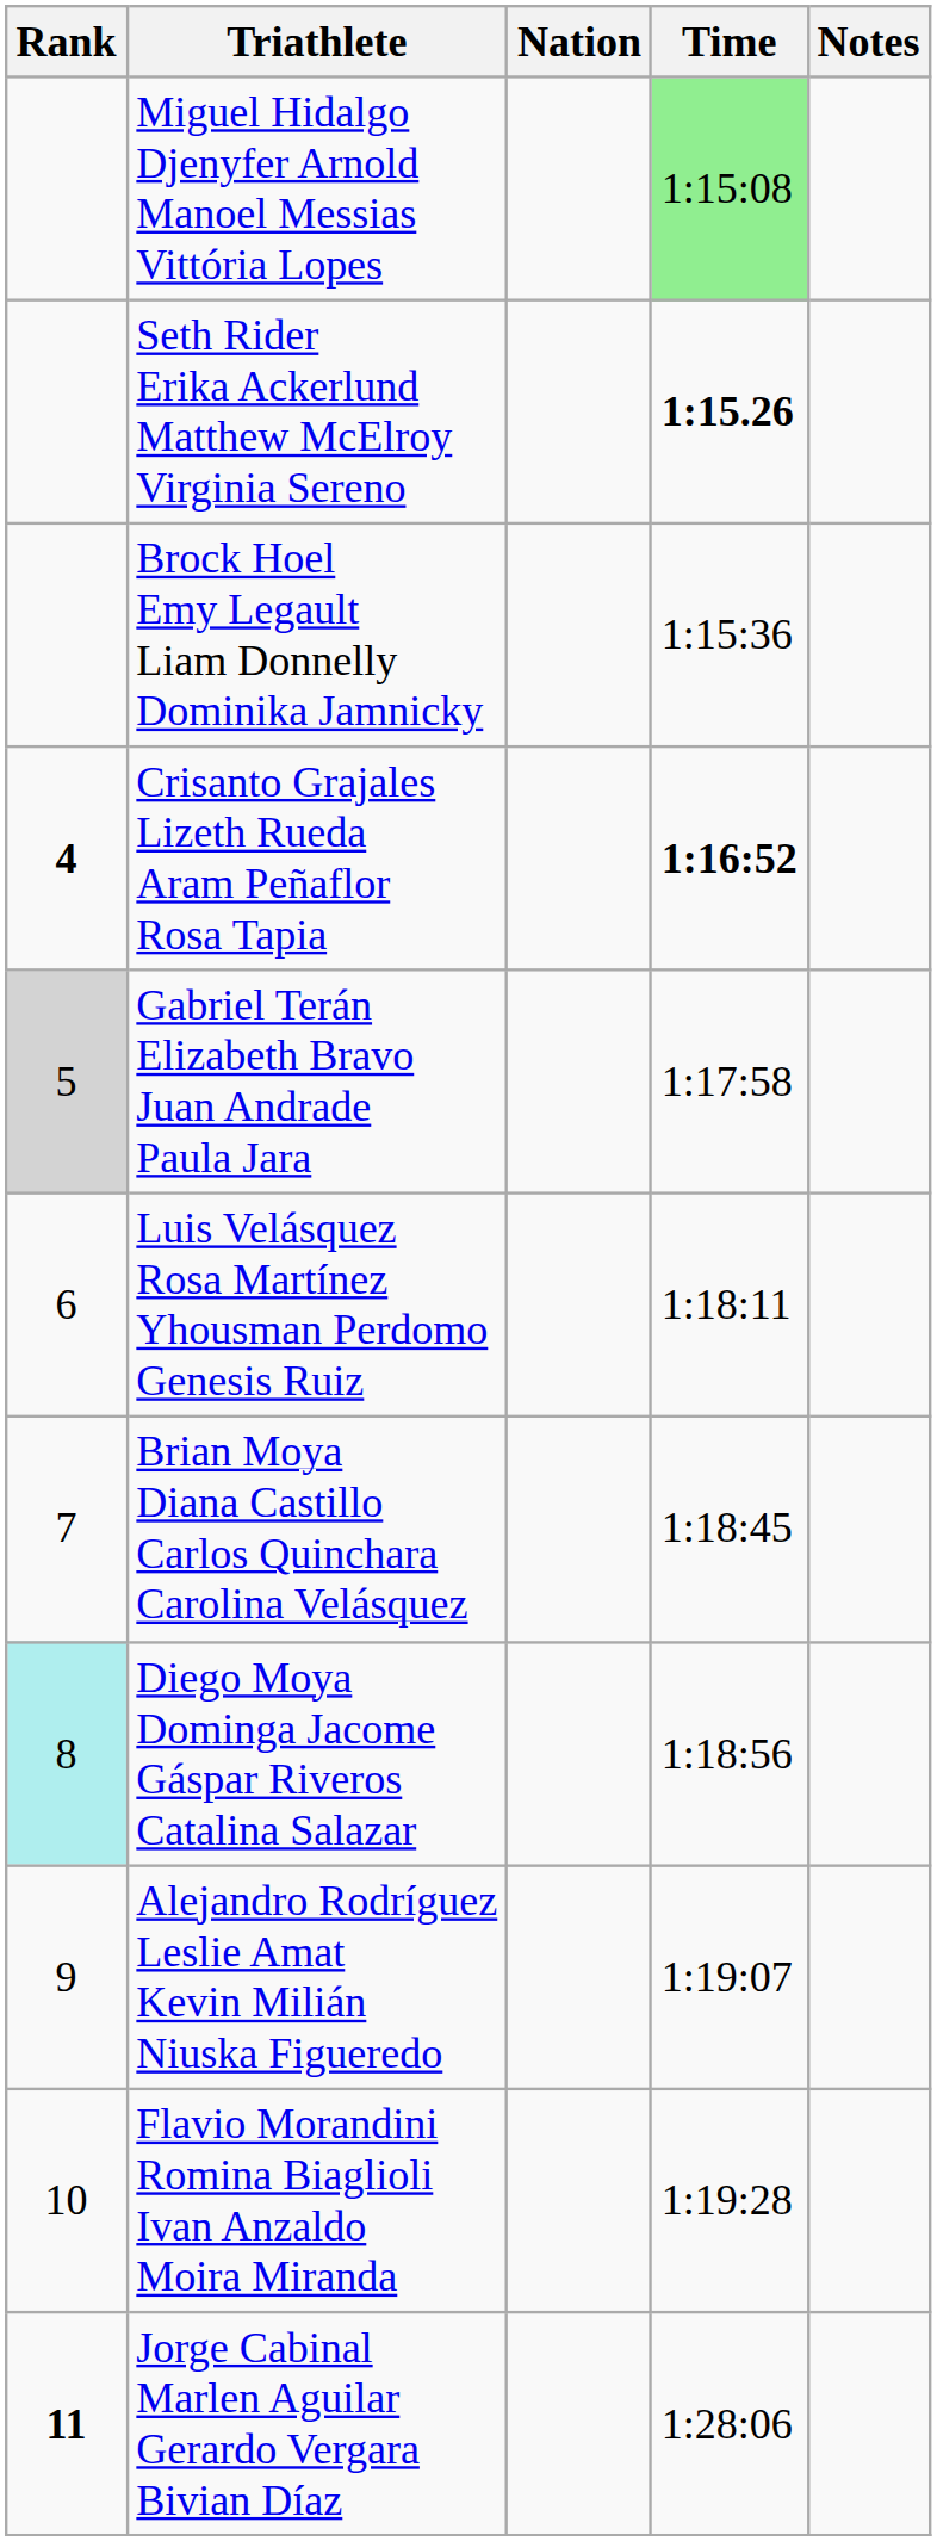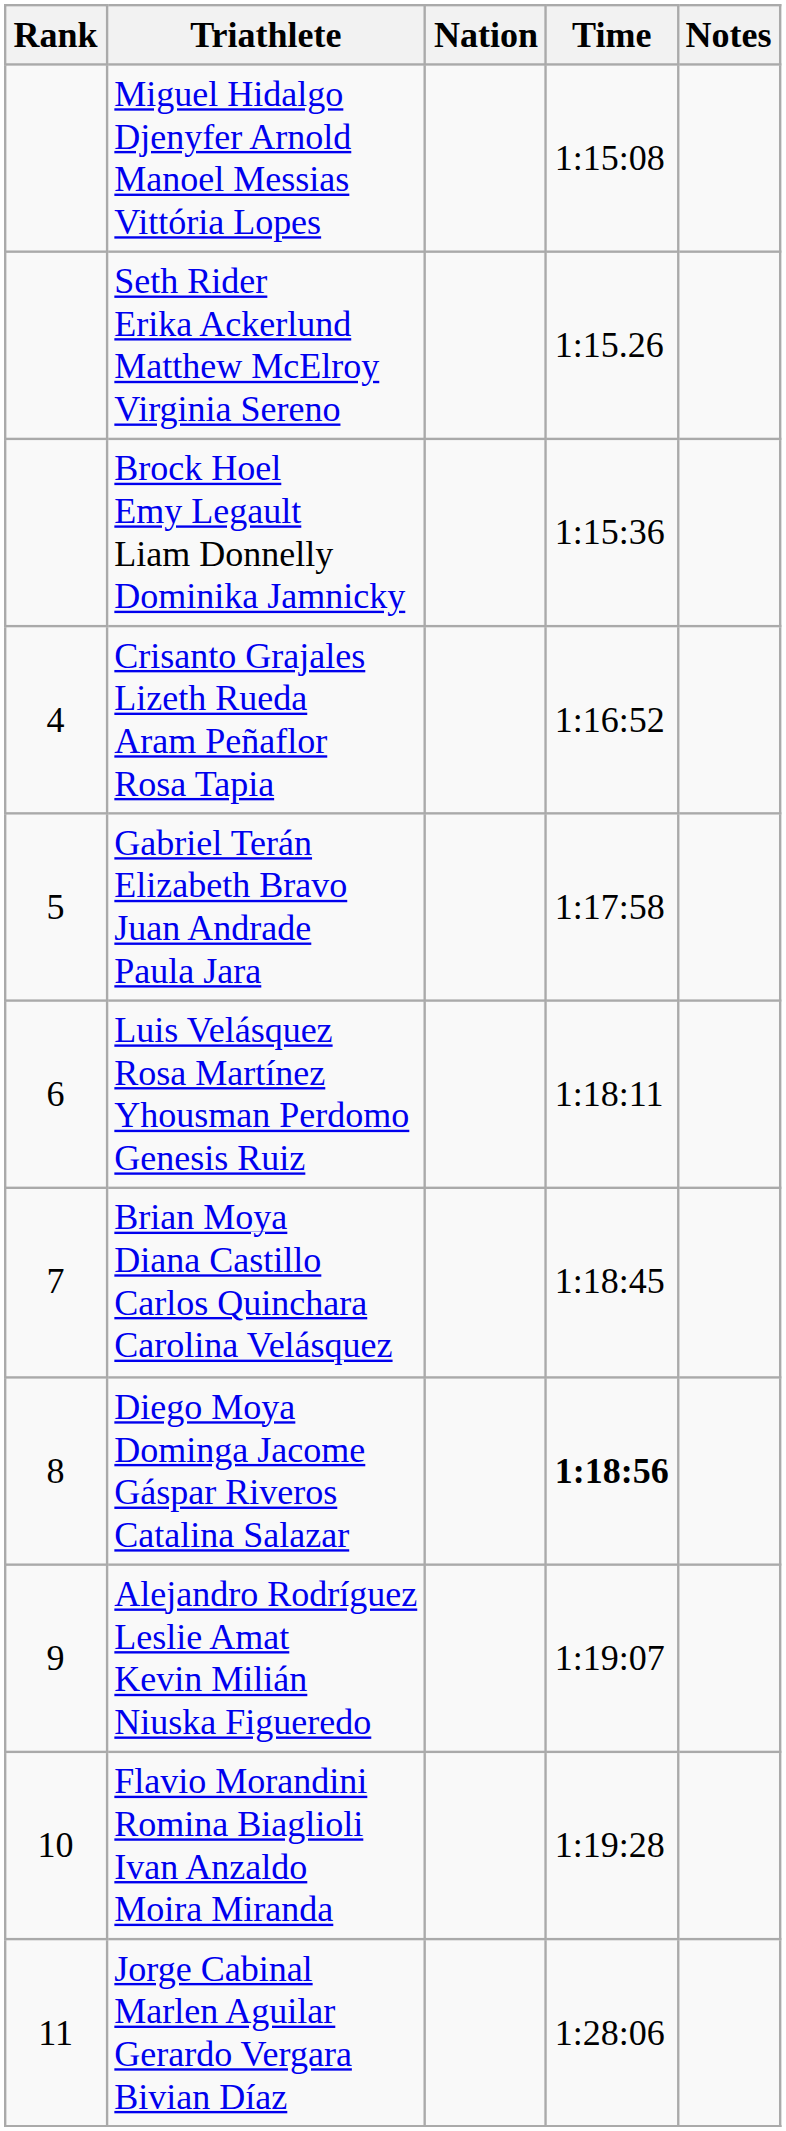Miguel Hidalgo Djenyfer Arnold Manoel Messias Vittória Lopes | Time: lightgreen background -> no background
Seth Rider Erika Ackerlund Matthew McElroy Virginia Sereno | Time: bold -> normal
Crisanto Grajales Lizeth Rueda Aram Peñaflor Rosa Tapia | Rank: bold -> normal
Crisanto Grajales Lizeth Rueda Aram Peñaflor Rosa Tapia | Time: bold -> normal
Gabriel Terán Elizabeth Bravo Juan Andrade Paula Jara | Rank: lightgrey background -> no background
Diego Moya Dominga Jacome Gáspar Riveros Catalina Salazar | Rank: paleturquoise background -> no background
Diego Moya Dominga Jacome Gáspar Riveros Catalina Salazar | Time: normal -> bold
Jorge Cabinal Marlen Aguilar Gerardo Vergara Bivian Díaz | Rank: bold -> normal
